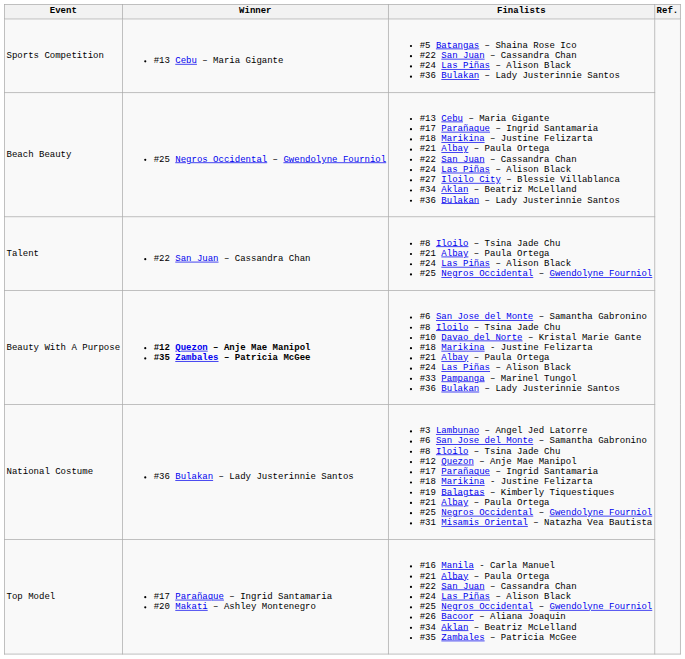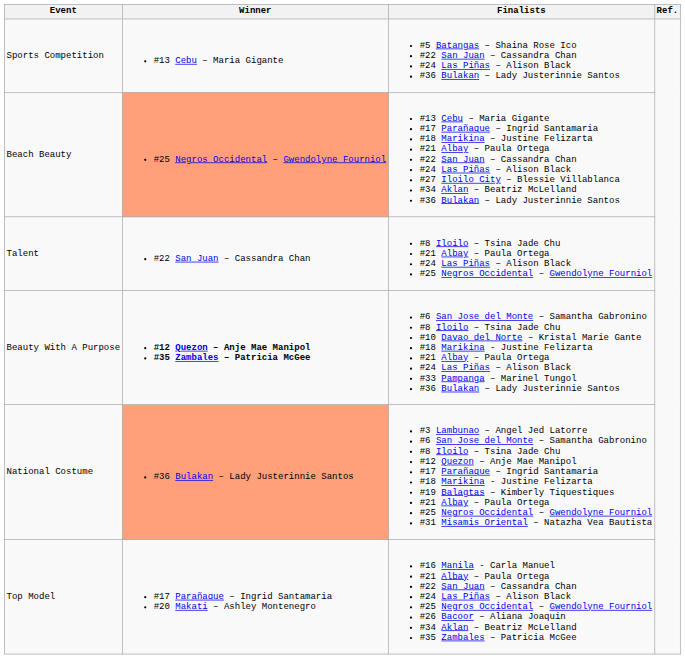Beach Beauty | Winner: no background -> lightsalmon background
National Costume | Winner: no background -> lightsalmon background
